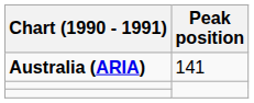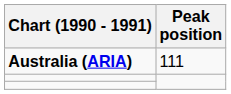row 2 | Peak position: 141 -> 111
